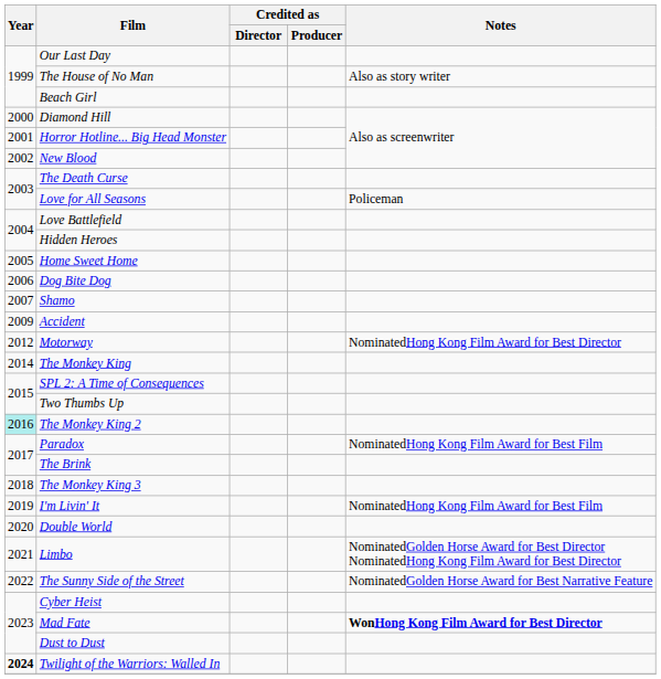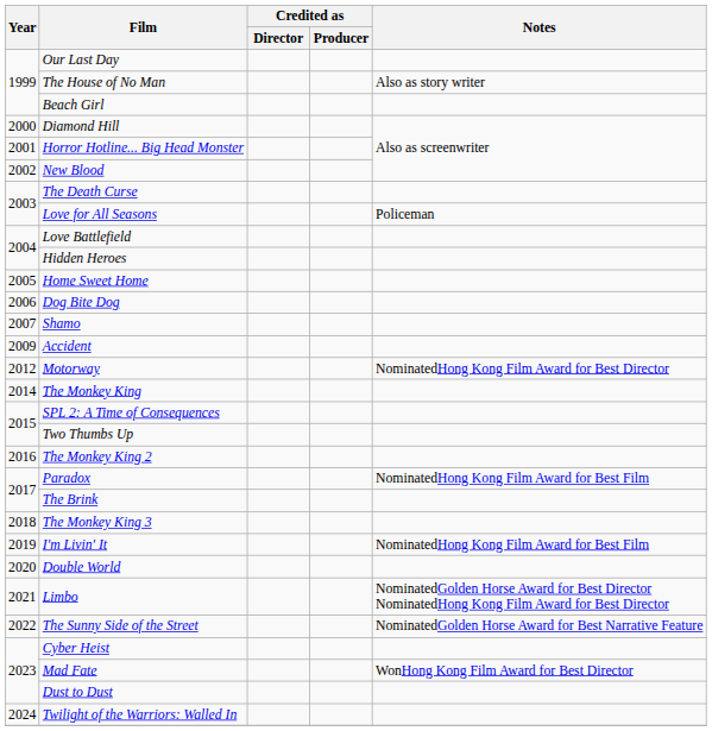The Monkey King 2 | Year: paleturquoise background -> no background
Mad Fate | Notes: bold -> normal
Twilight of the Warriors: Walled In | Year: bold -> normal
